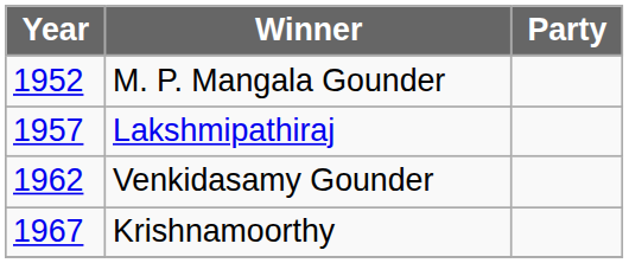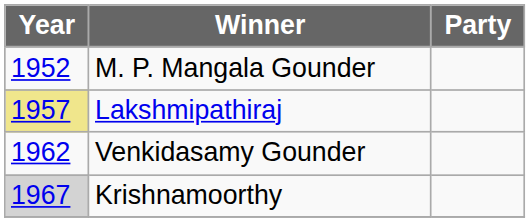Lakshmipathiraj | Year: no background -> khaki background
Krishnamoorthy | Year: no background -> lightgrey background
